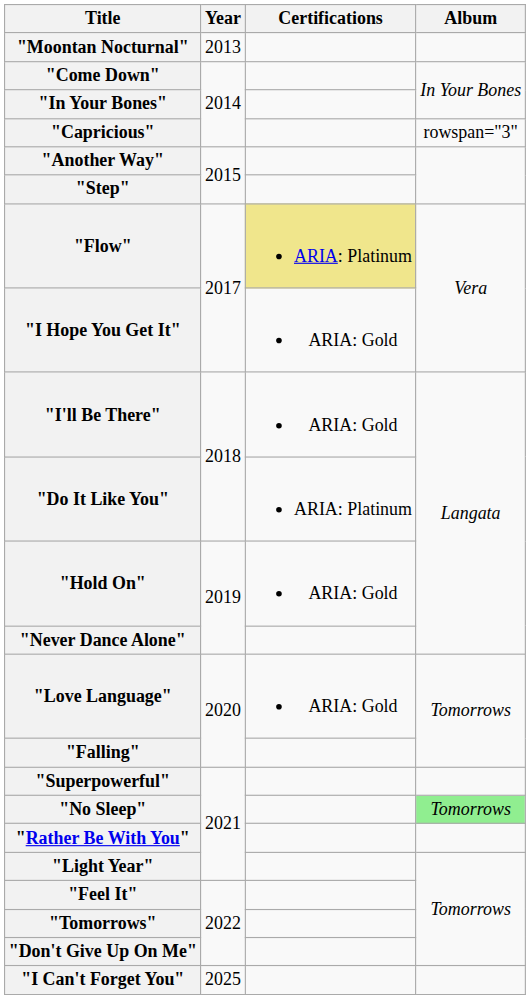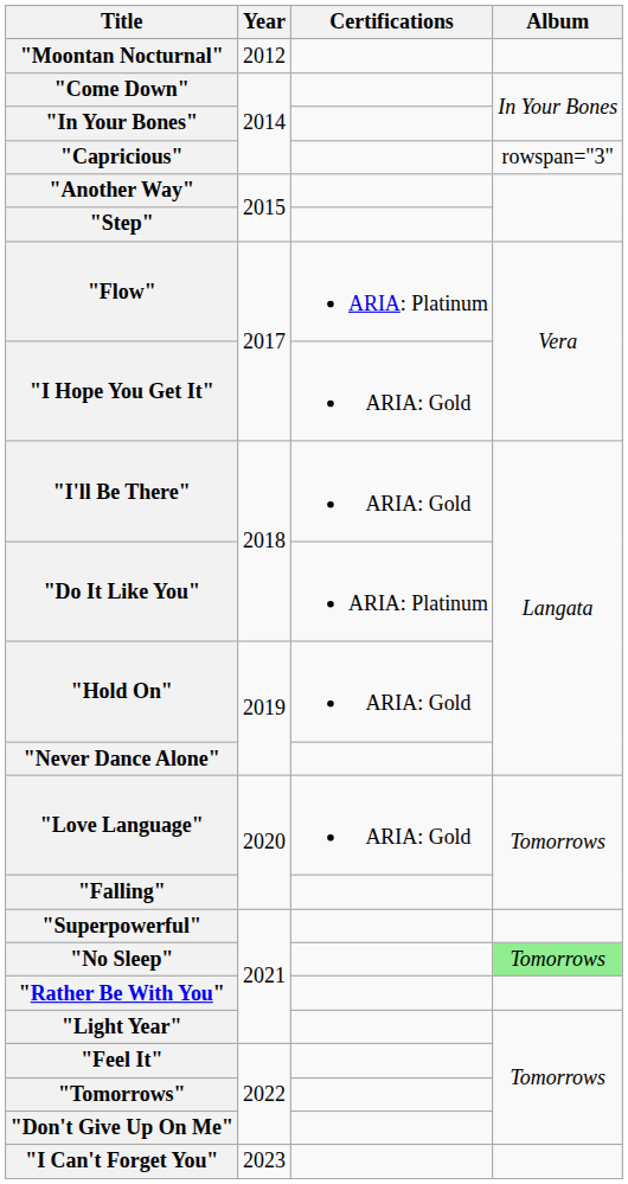"Moontan Nocturnal" | Year: 2013 -> 2012
"Flow" | Certifications: khaki background -> no background
"I Can't Forget You" | Year: 2025 -> 2023
